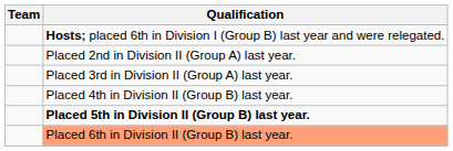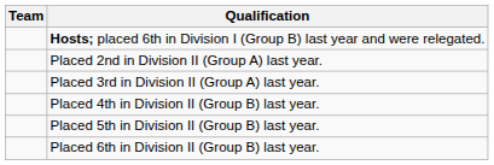Placed 5th in Division II (Group B) last year. | Qualification: bold -> normal
Placed 6th in Division II (Group B) last year. | Qualification: lightsalmon background -> no background
